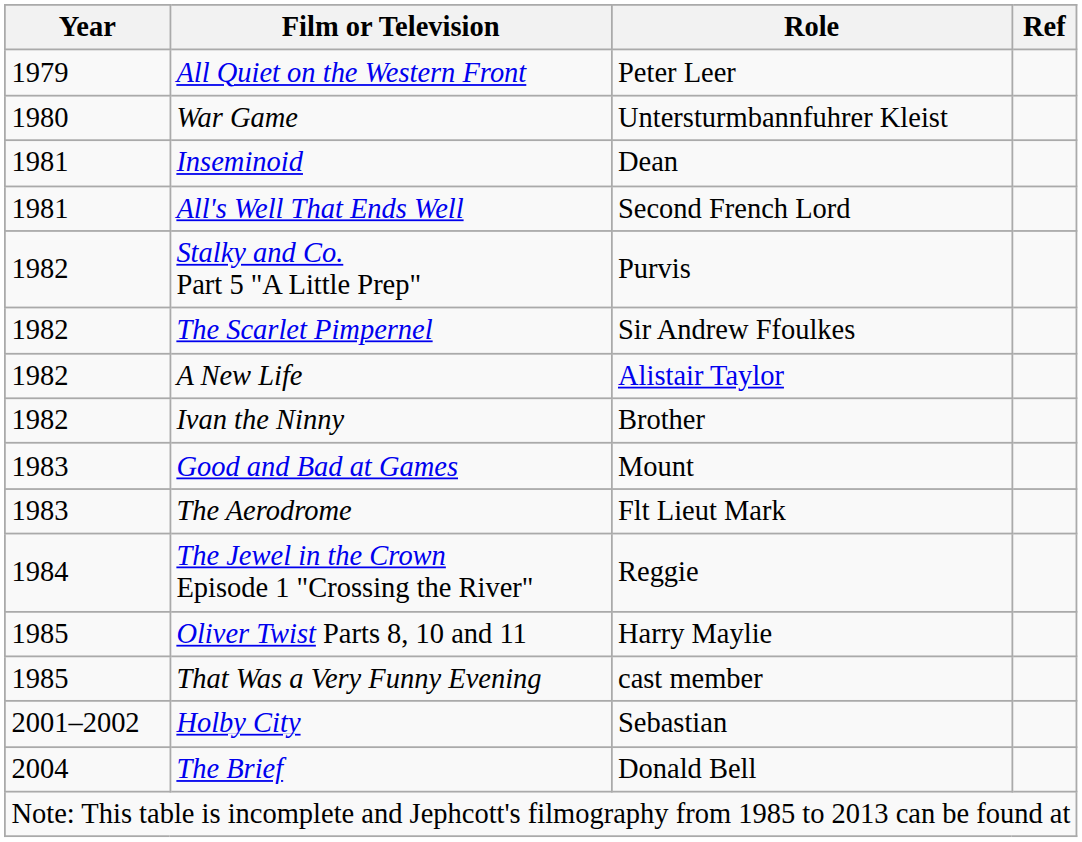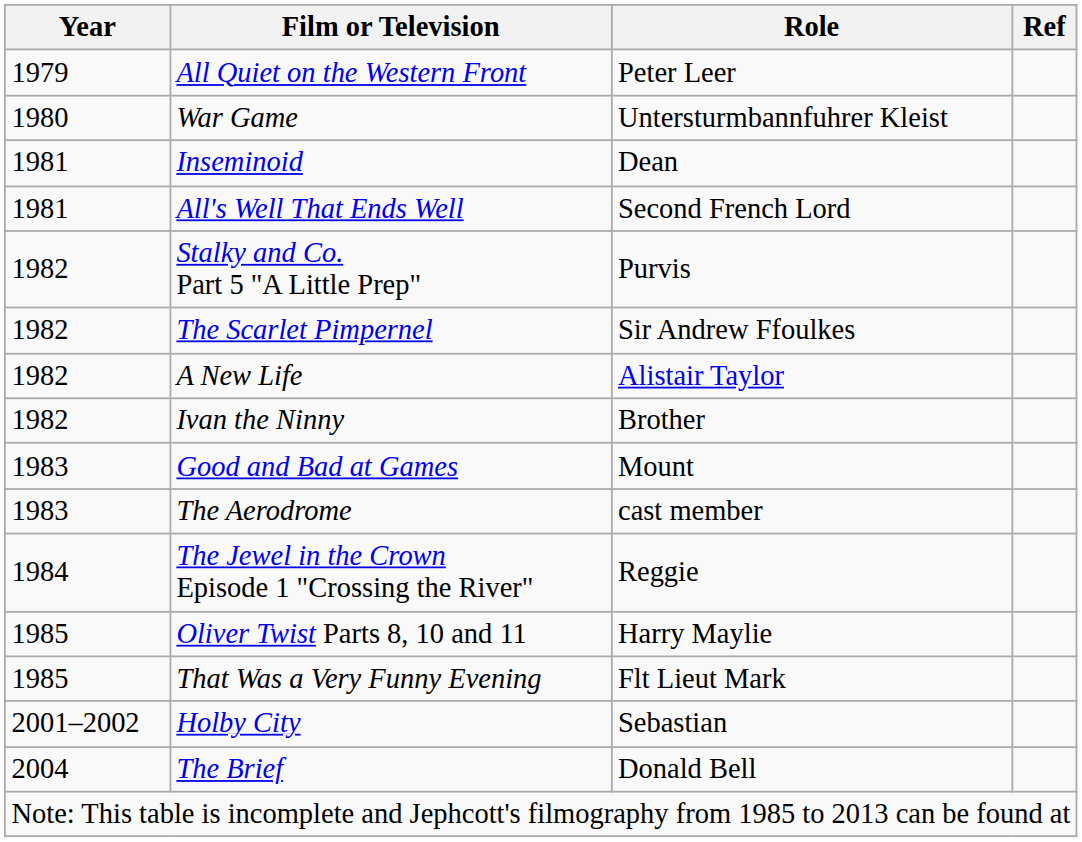The Aerodrome | Role: Flt Lieut Mark -> cast member
That Was a Very Funny Evening | Role: cast member -> Flt Lieut Mark
